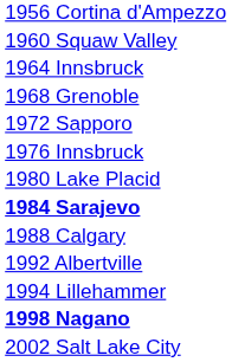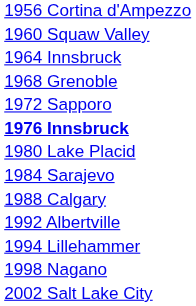1976 Innsbruck | column 1: normal -> bold
1984 Sarajevo | column 1: bold -> normal
1998 Nagano | column 1: bold -> normal
